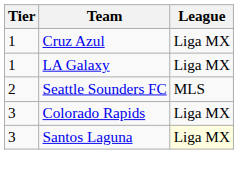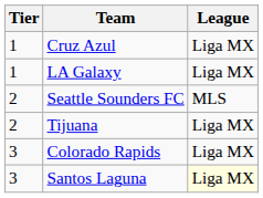+ row: 2 | Tijuana | Liga MX
